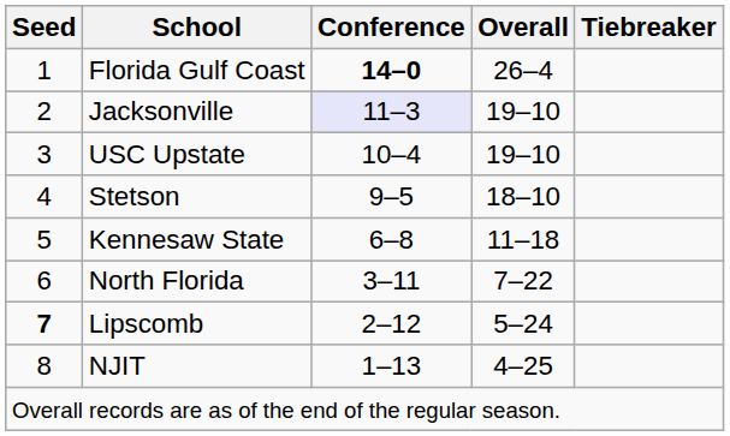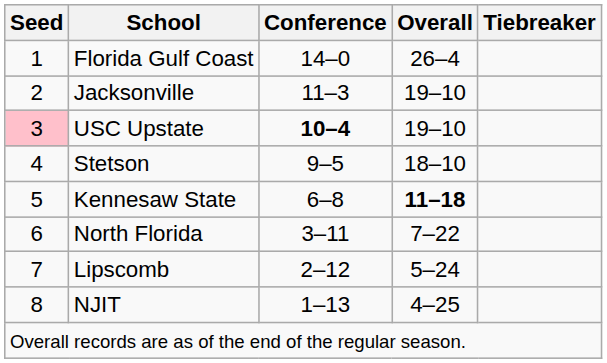Florida Gulf Coast | Conference: bold -> normal
Jacksonville | Conference: lavender background -> no background
USC Upstate | Seed: no background -> pink background
USC Upstate | Conference: normal -> bold
Kennesaw State | Overall: normal -> bold
Lipscomb | Seed: bold -> normal
